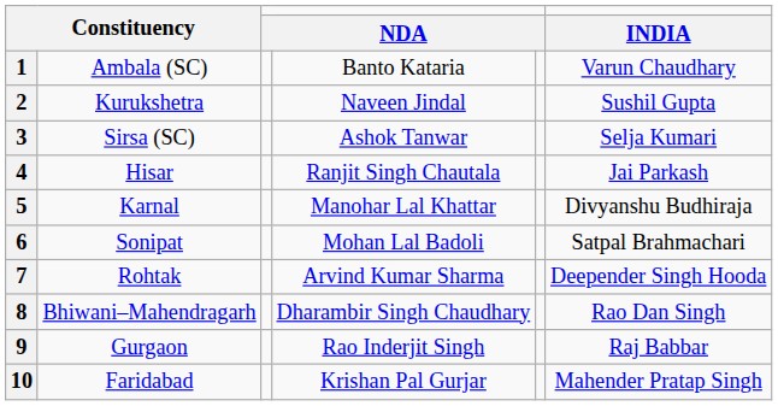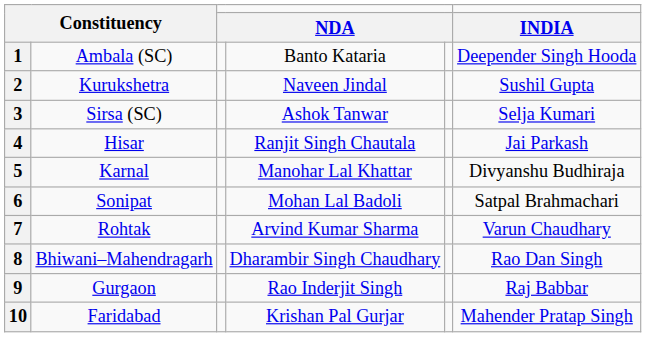1 | column 6: Varun Chaudhary -> Deepender Singh Hooda
7 | column 6: Deepender Singh Hooda -> Varun Chaudhary
